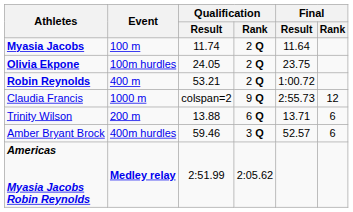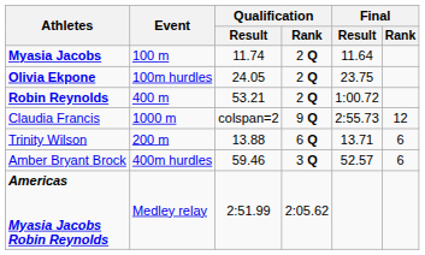Americas Myasia Jacobs Robin Reynolds | Event: bold -> normal
